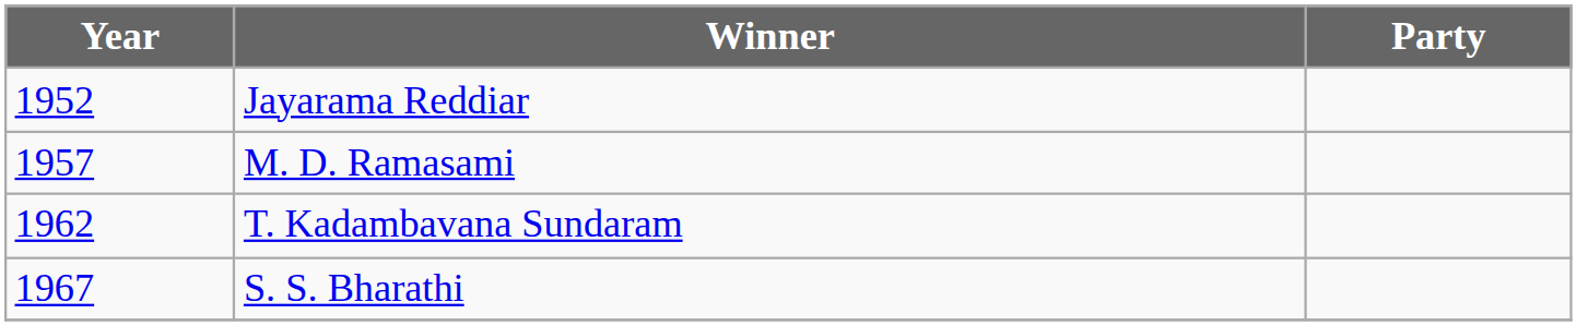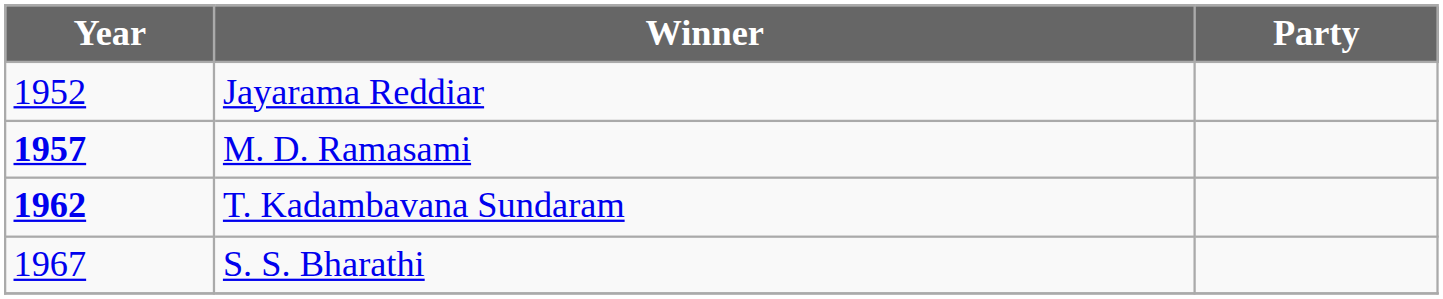M. D. Ramasami | Year: normal -> bold
T. Kadambavana Sundaram | Year: normal -> bold
